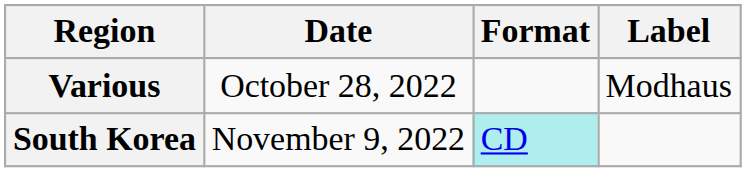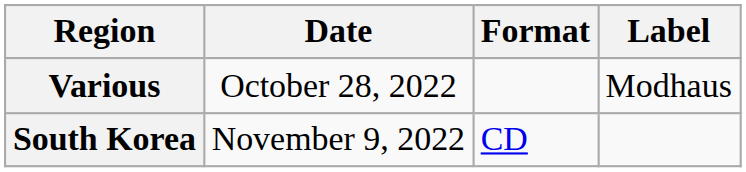South Korea / November 9, 2022 | Format: paleturquoise background -> no background
